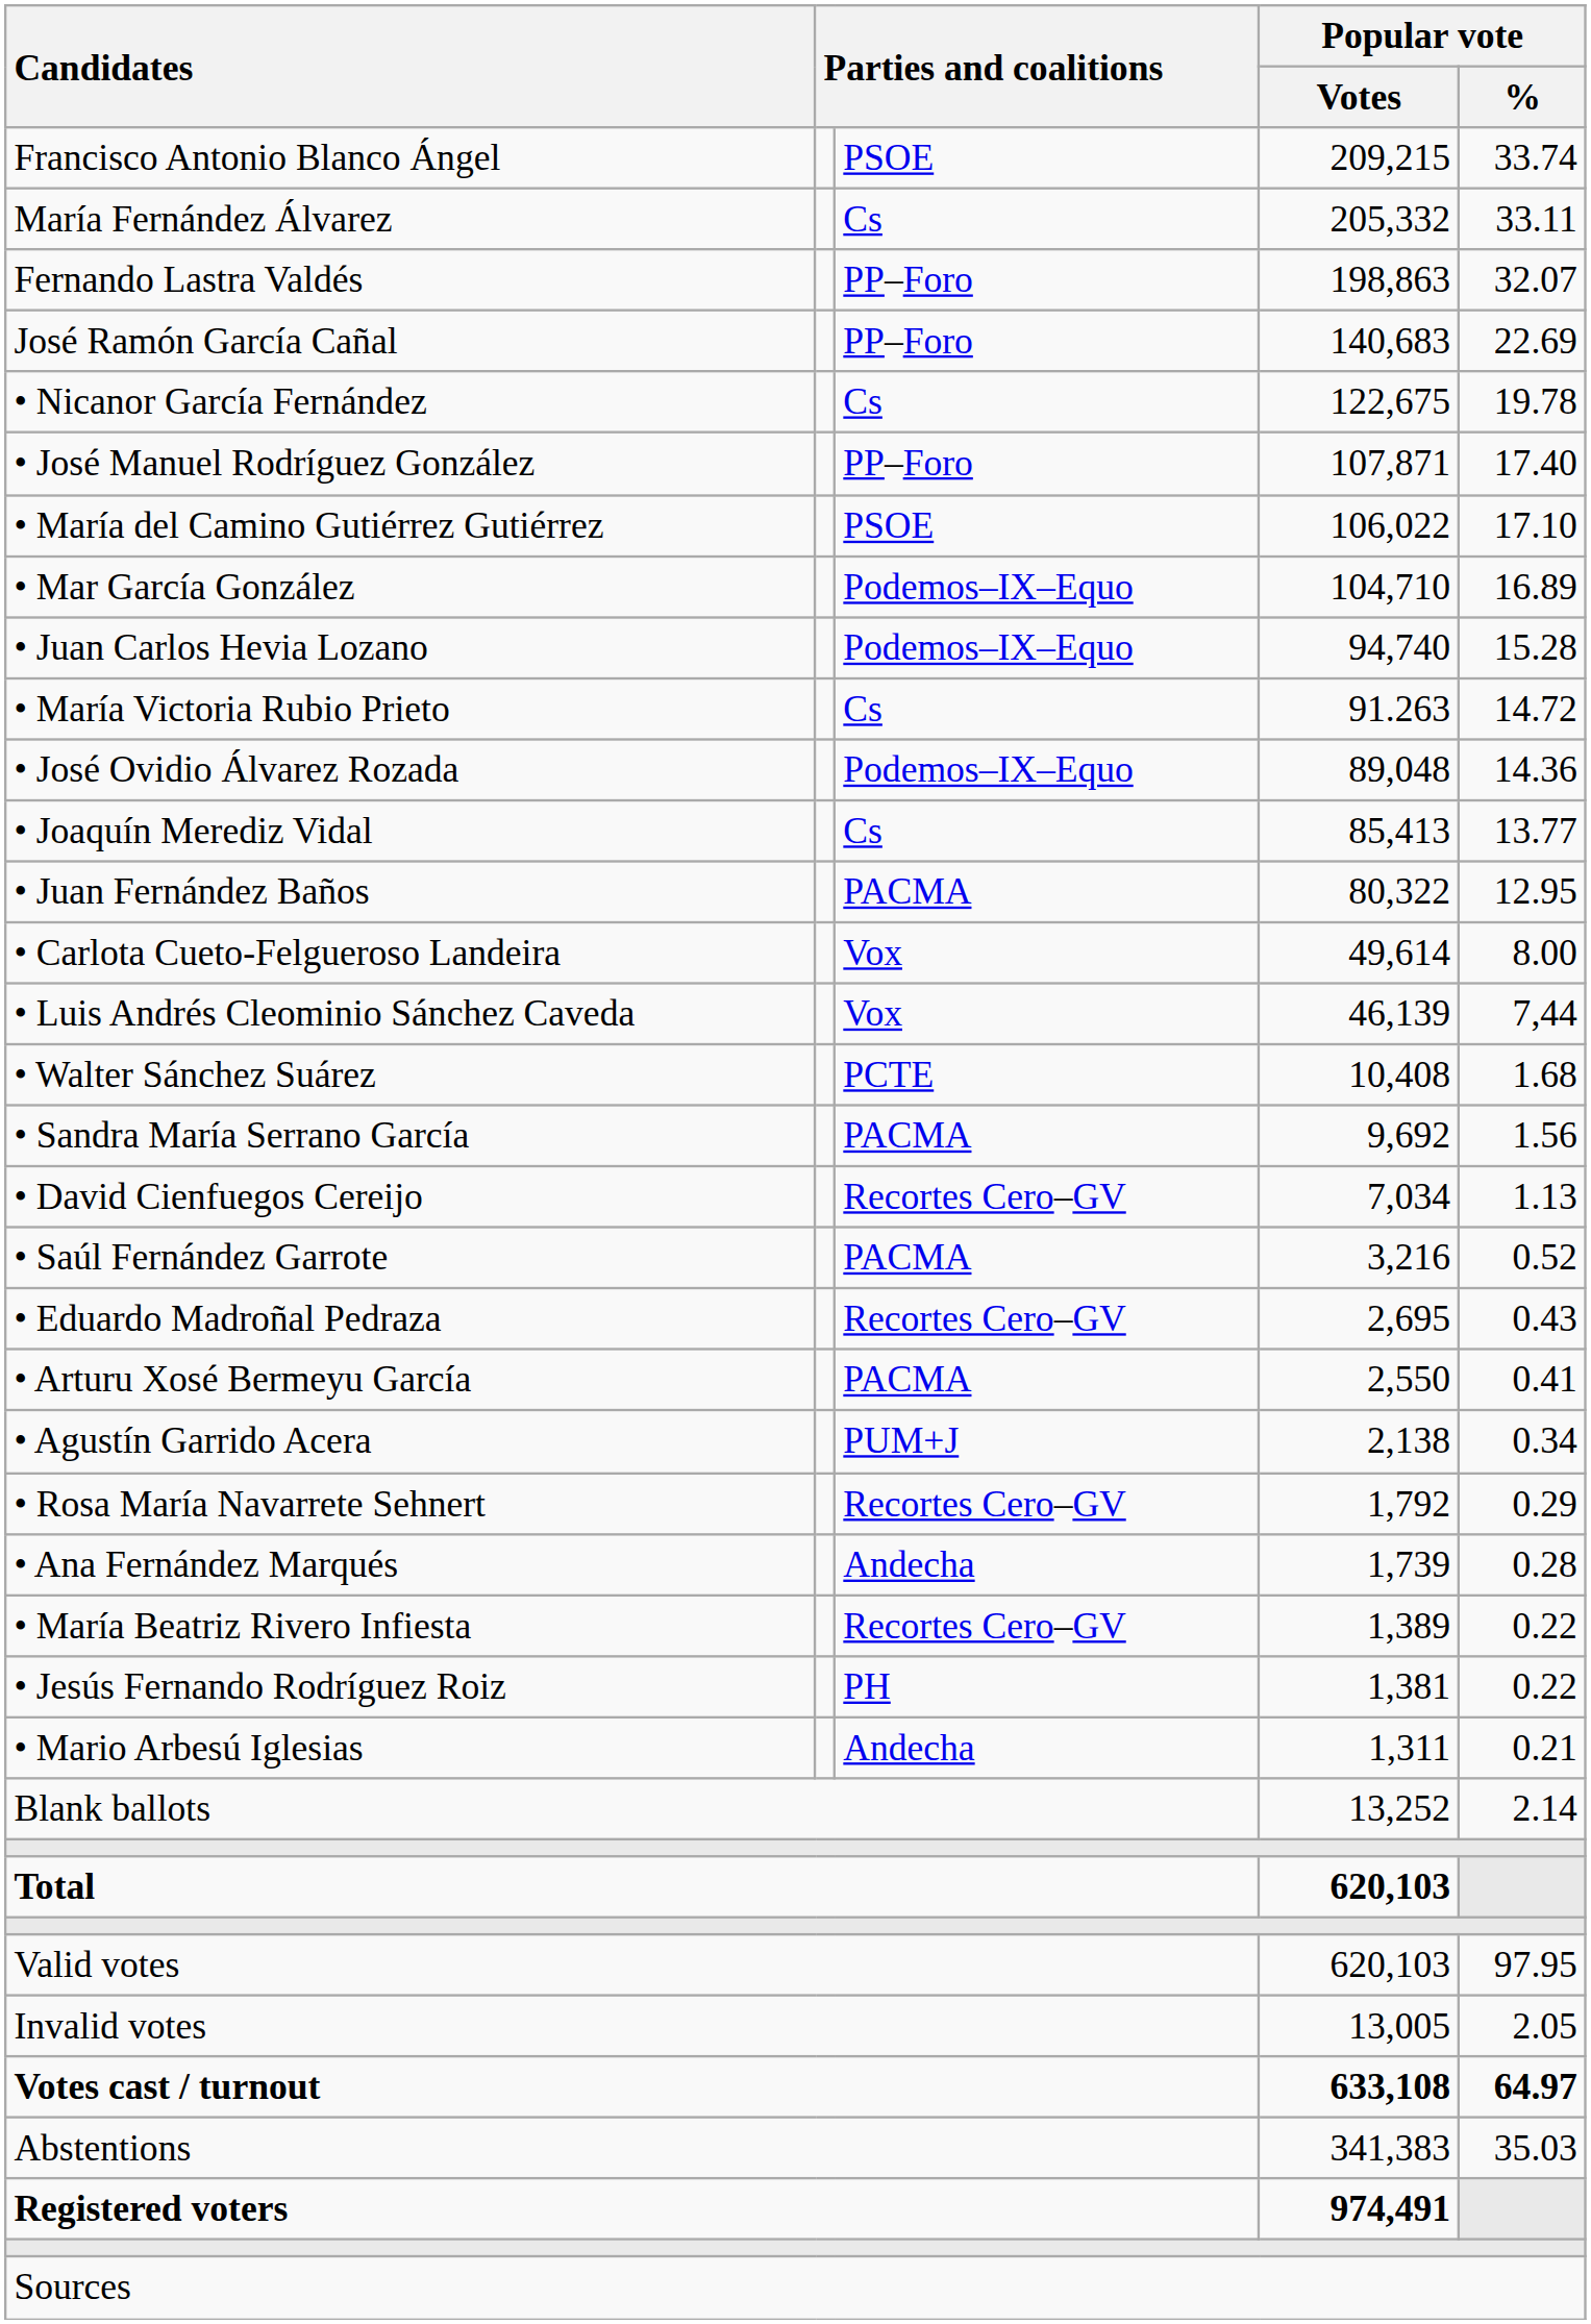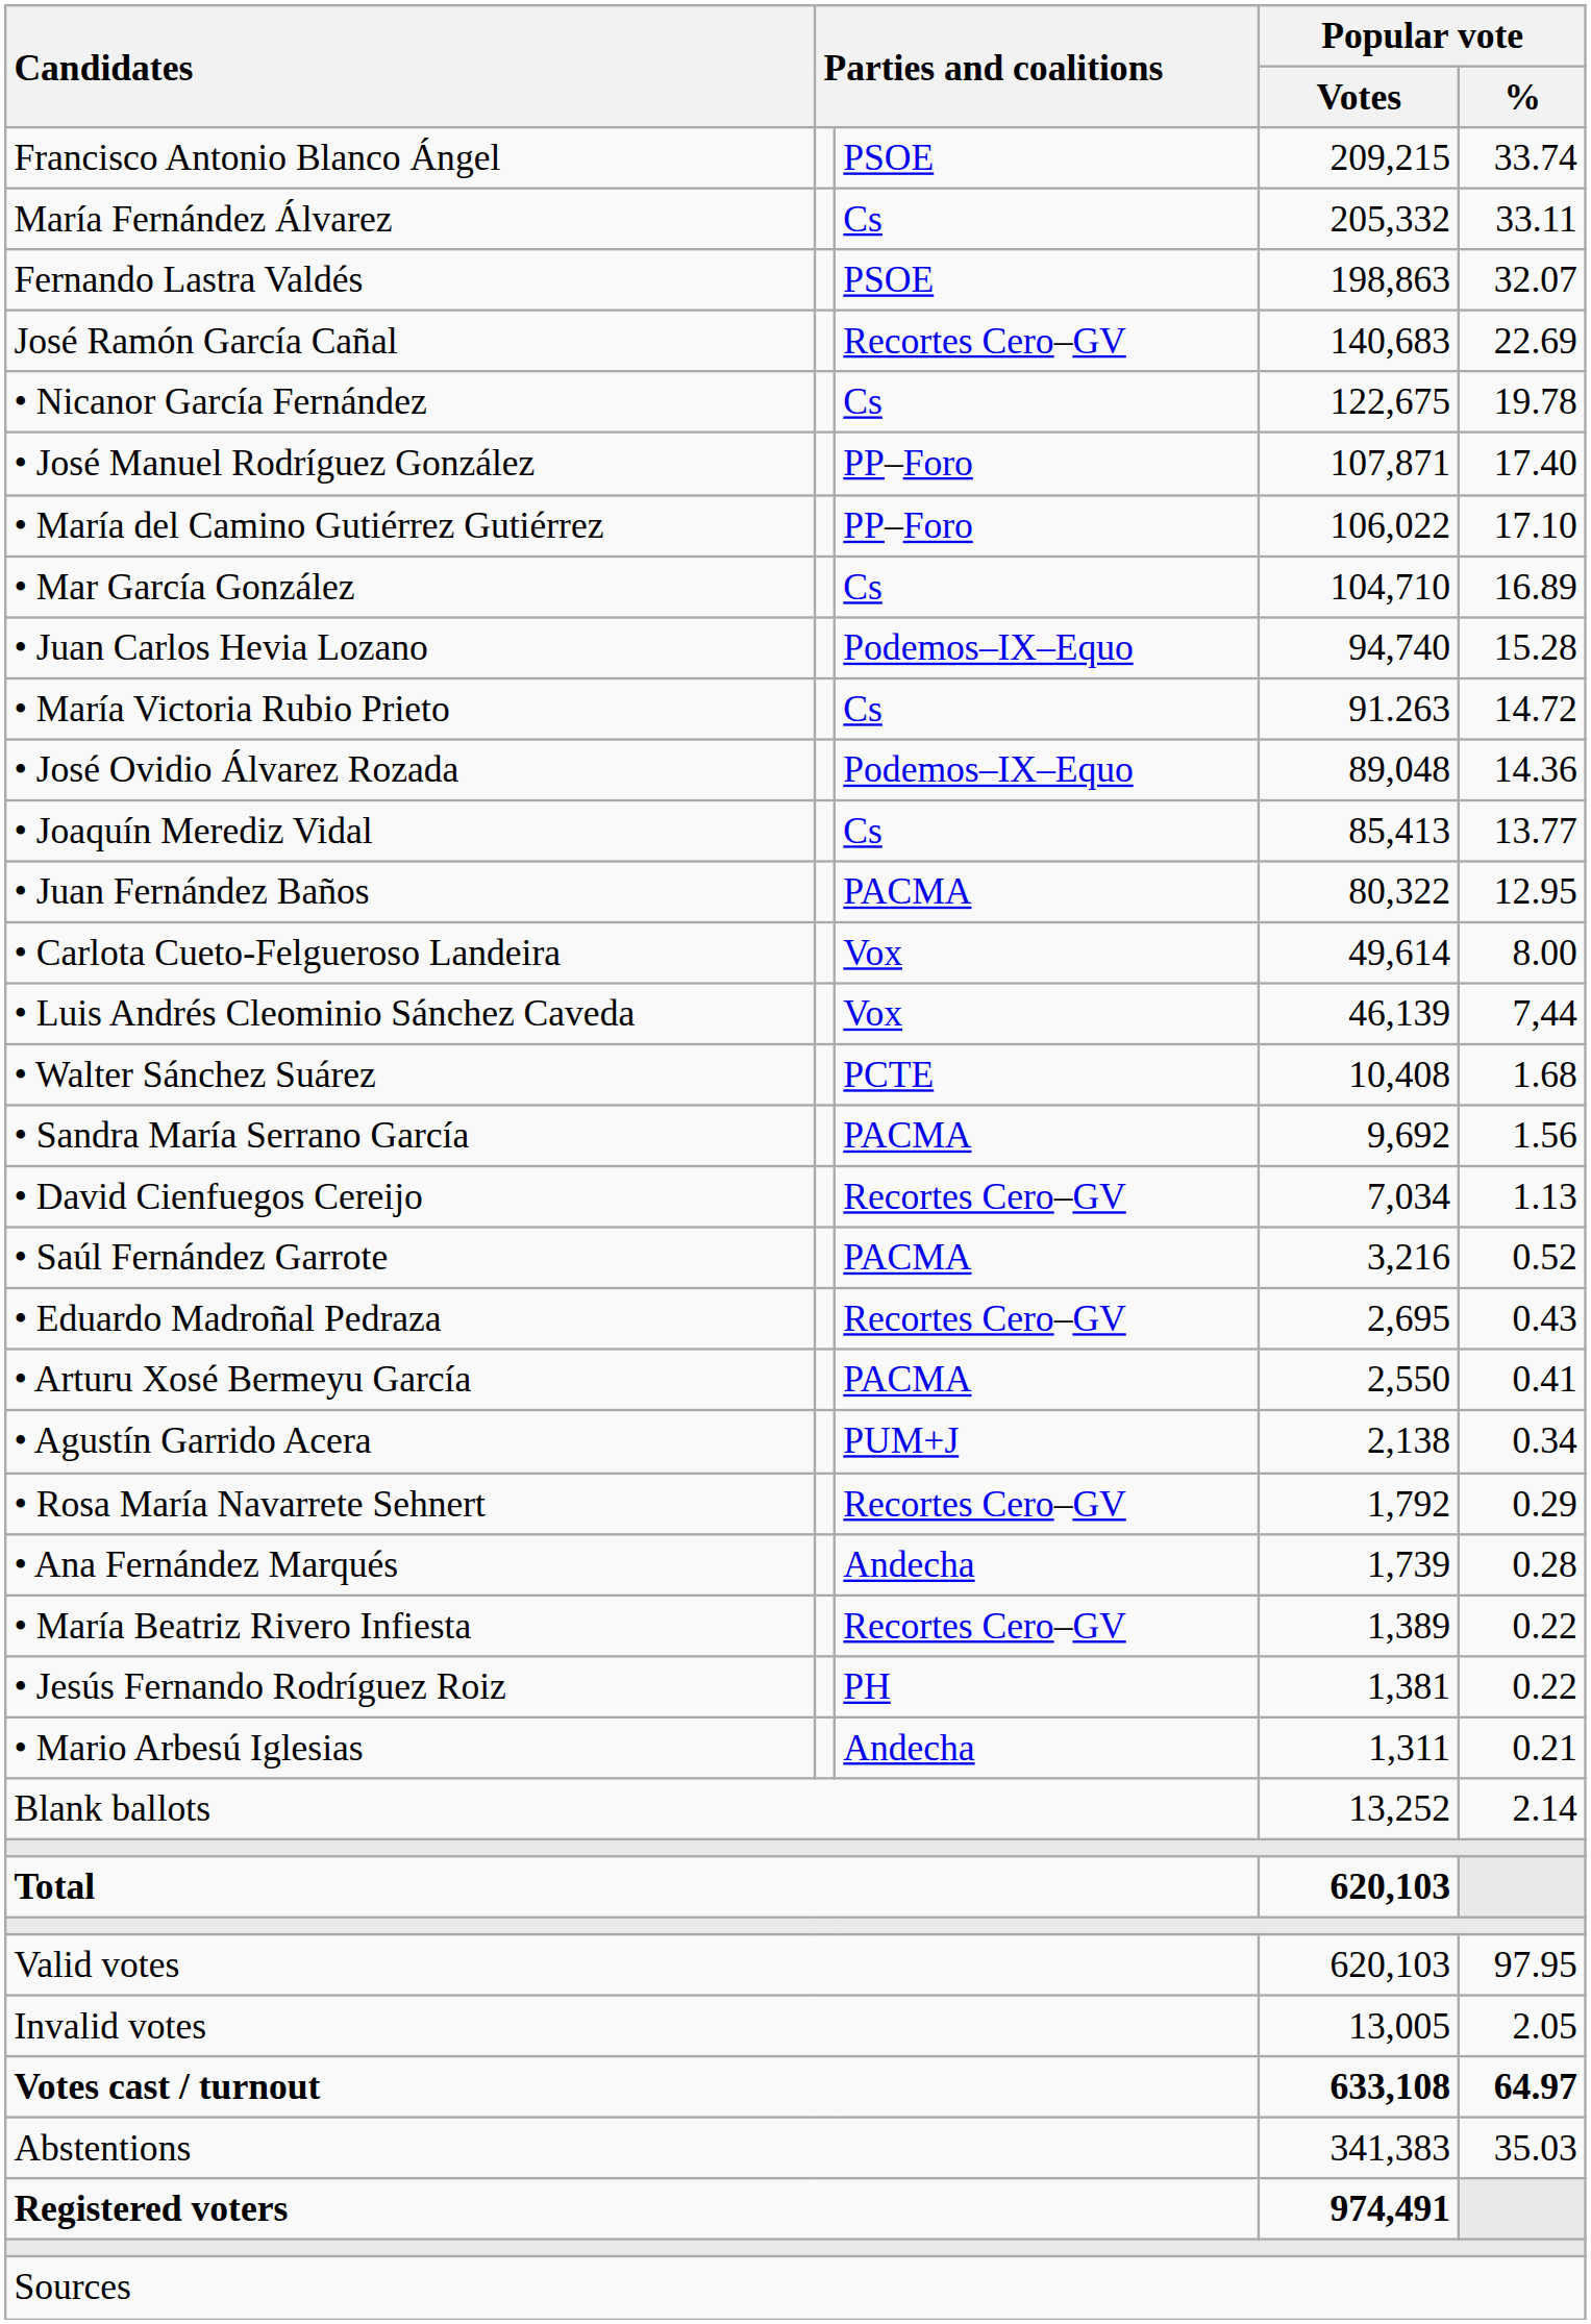Fernando Lastra Valdés | column 3: PP–Foro -> PSOE
José Ramón García Cañal | column 3: PP–Foro -> Recortes Cero–GV
• María del Camino Gutiérrez Gutiérrez | column 3: PSOE -> PP–Foro
• Mar García González | column 3: Podemos–IX–Equo -> Cs
